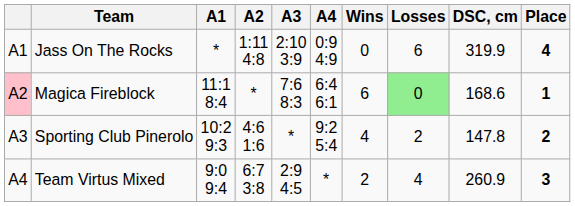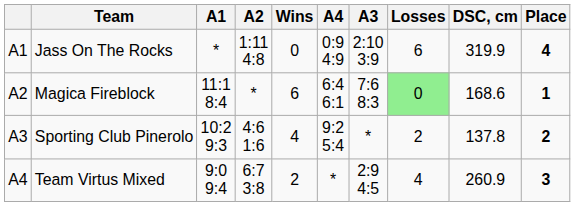columns swapped: A3 <-> Wins
Magica Fireblock | column 1: pink background -> no background
Sporting Club Pinerolo | DSC, cm: 147.8 -> 137.8
